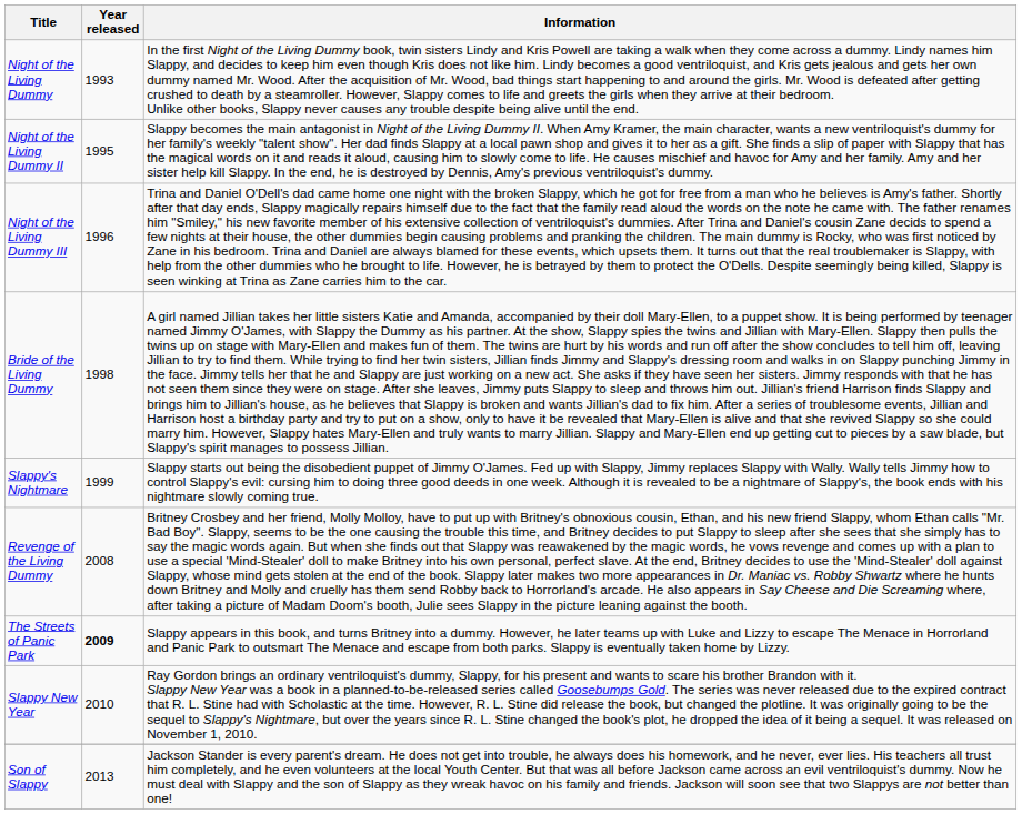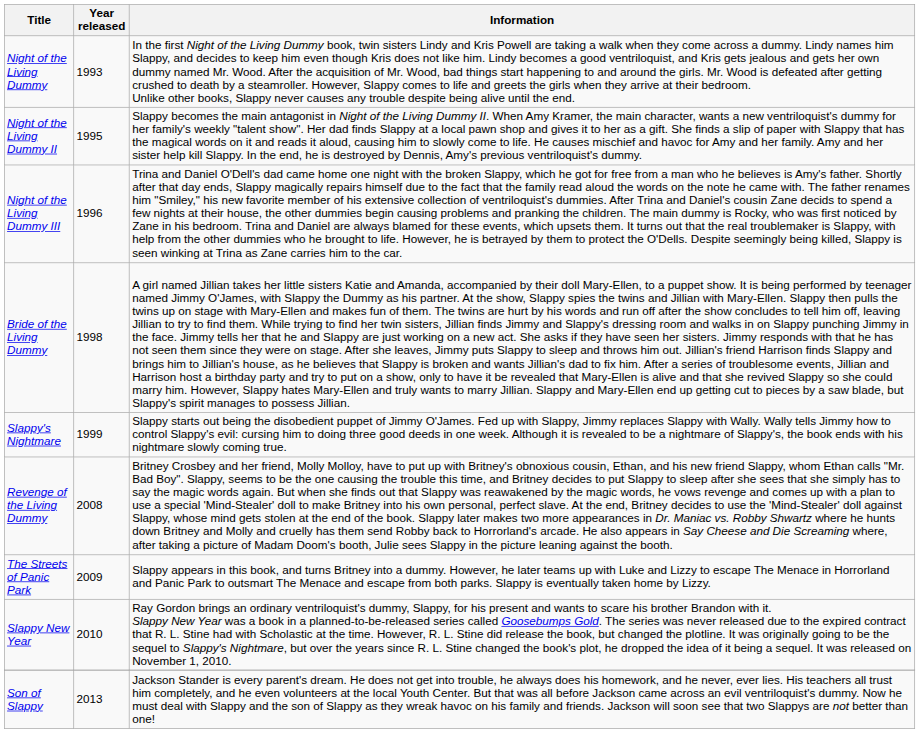The Streets of Panic Park | Year released: bold -> normal
